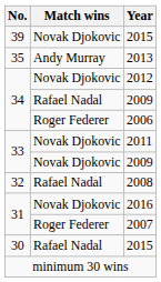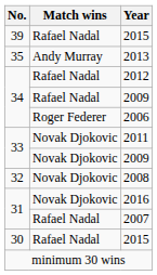39 / 2015 | Match wins: Novak Djokovic -> Rafael Nadal
2012 | Match wins: Novak Djokovic -> Rafael Nadal
2008 | Match wins: Rafael Nadal -> Novak Djokovic
2007 | Match wins: Roger Federer -> Rafael Nadal
